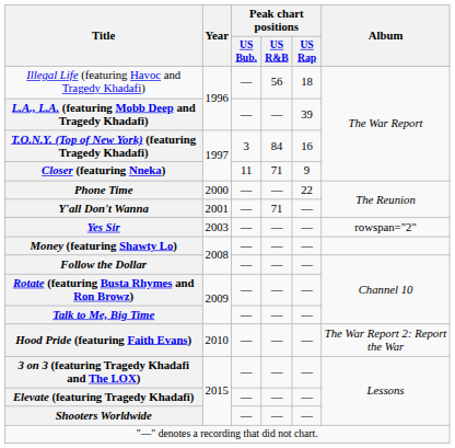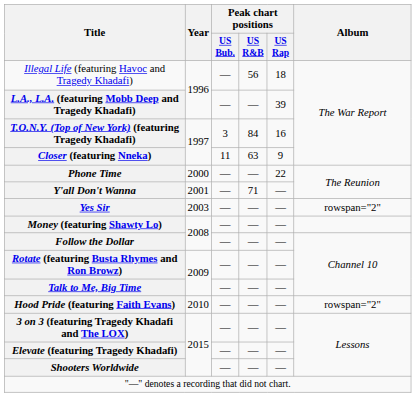Closer (featuring Nneka) | Peak chart positions / US R&B: 71 -> 63
Hood Pride (featuring Faith Evans) | Album: The War Report 2: Report the War -> rowspan="2"
